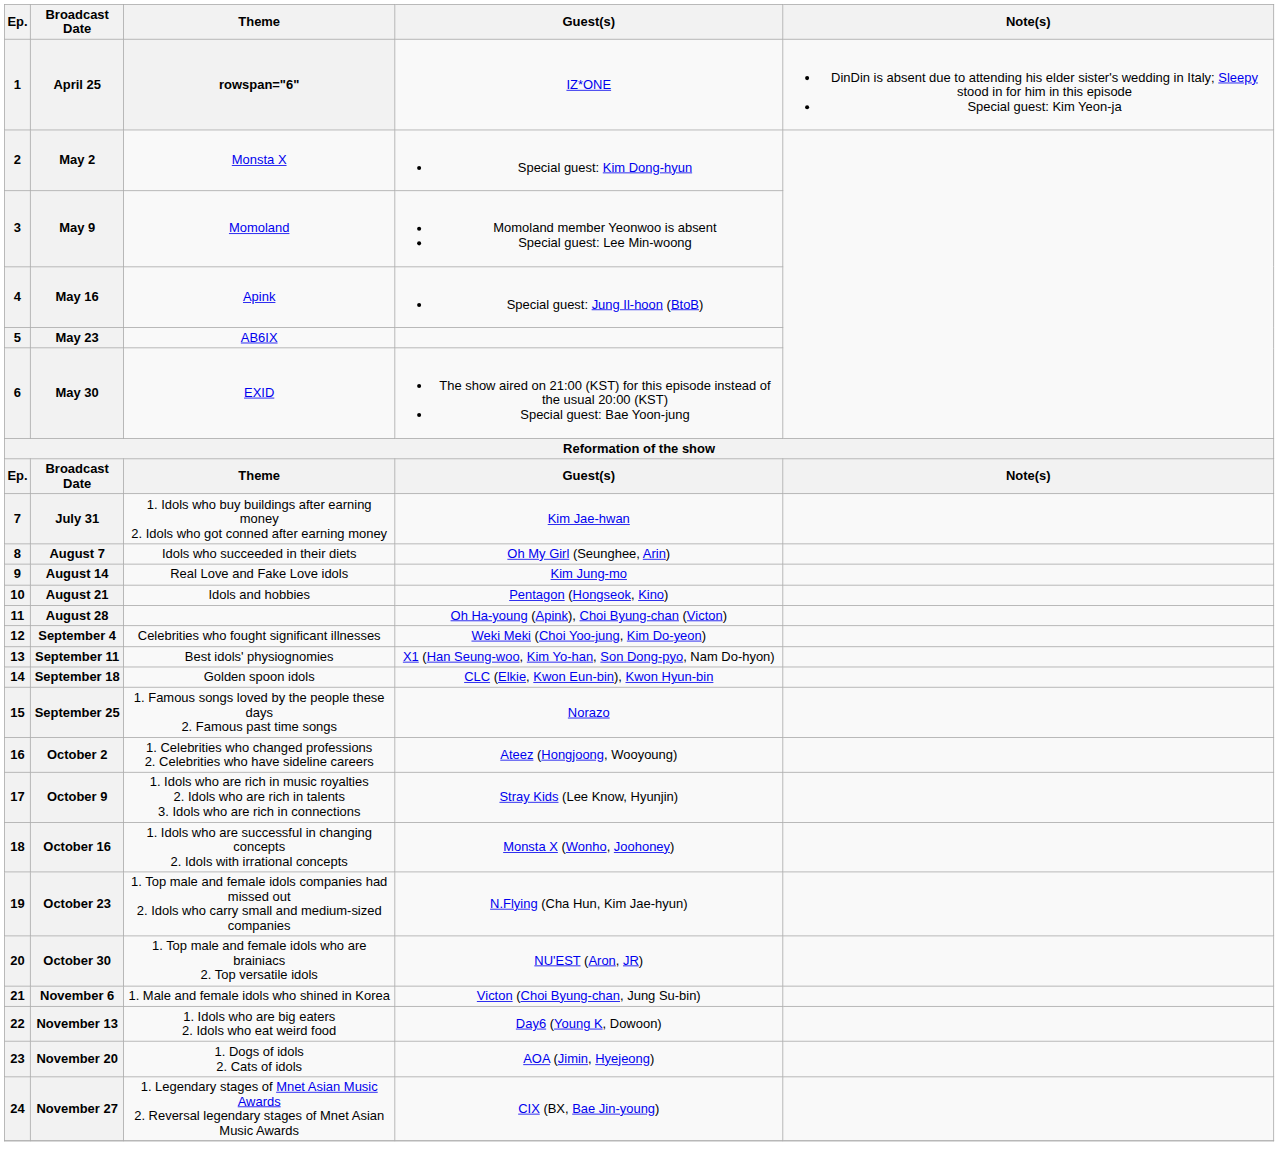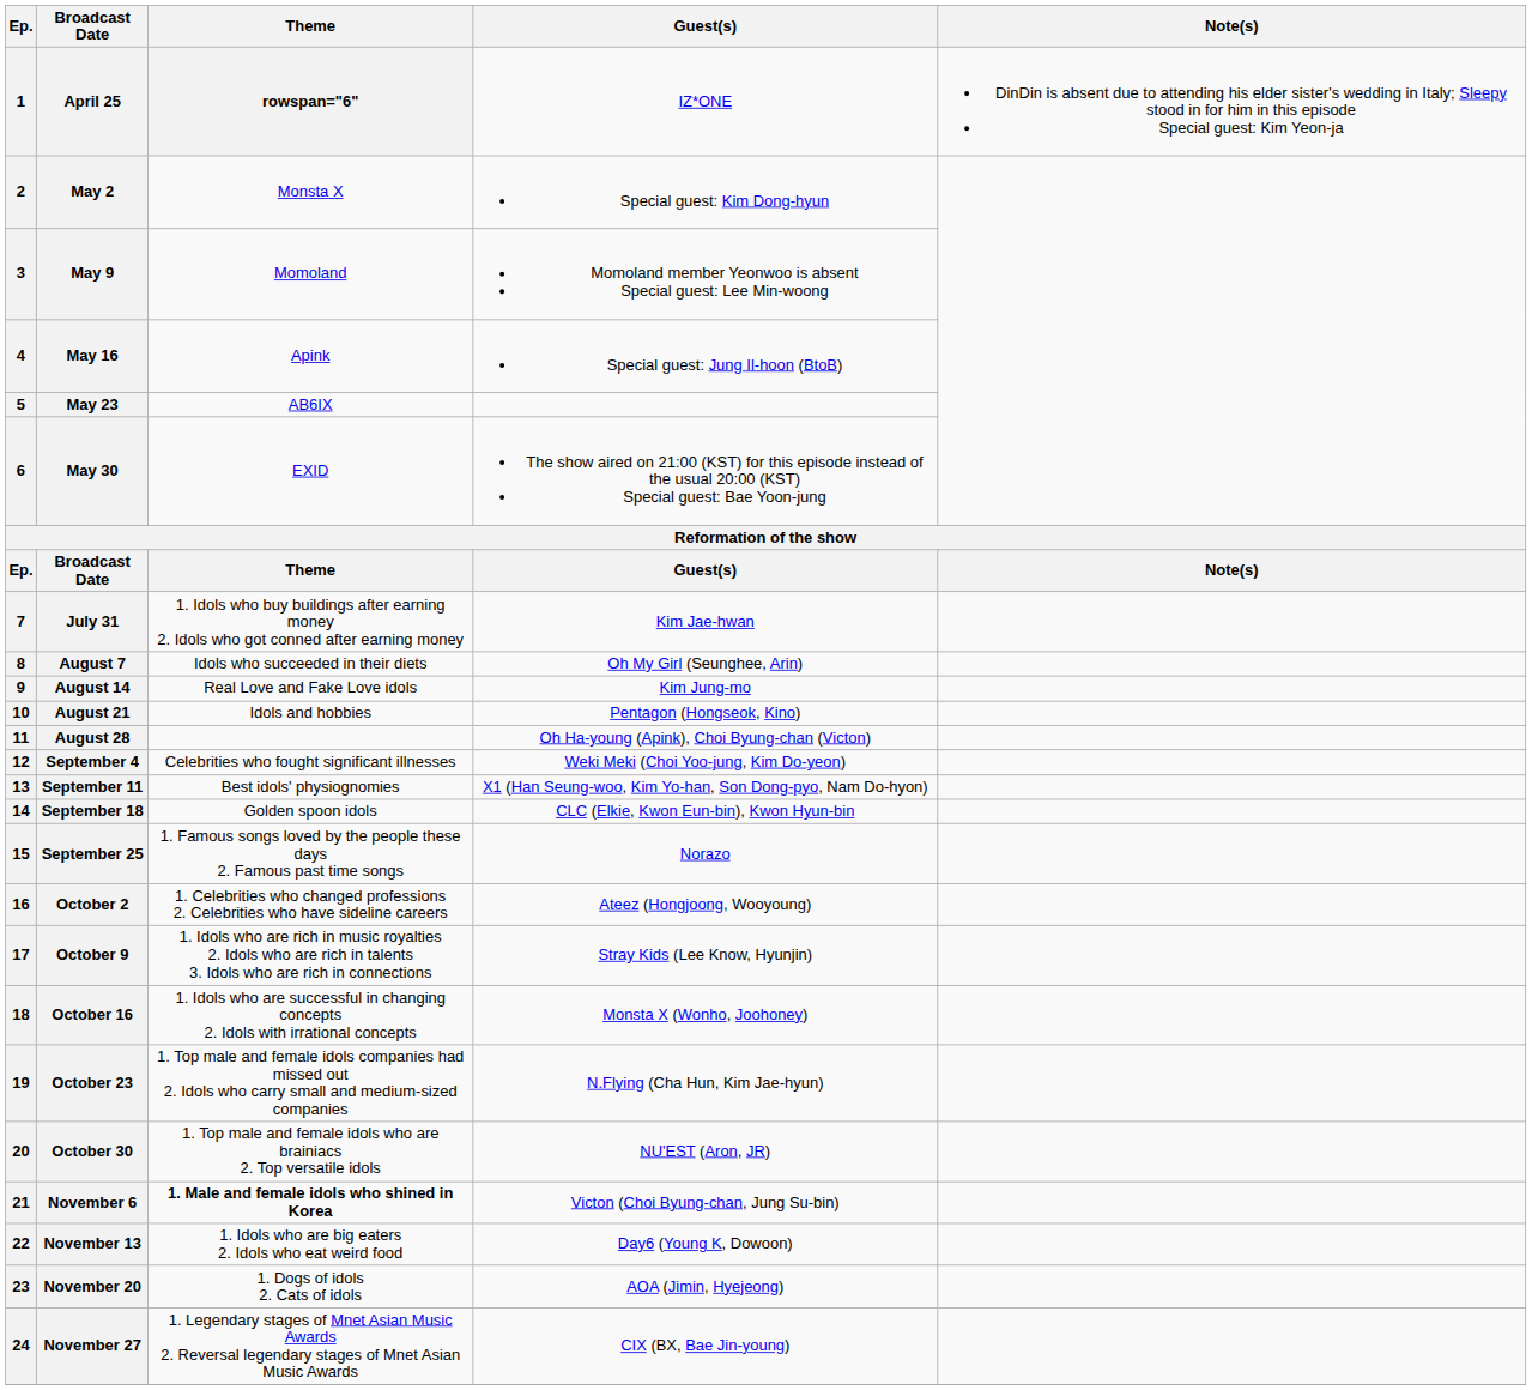November 6 | Theme: normal -> bold
